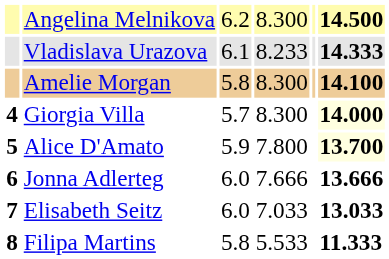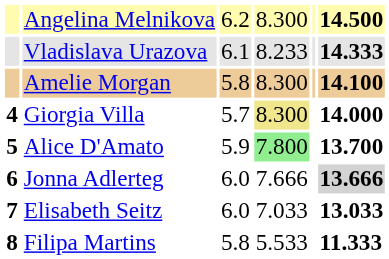Giorgia Villa | column 4: no background -> khaki background
Giorgia Villa | column 5: lightyellow background -> no background
Alice D'Amato | column 4: no background -> lightgreen background
Alice D'Amato | column 5: lightyellow background -> no background
Jonna Adlerteg | column 5: no background -> lightgrey background
